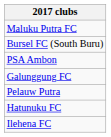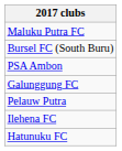row 7 | column 1: Hatunuku FC -> Ilehena FC
row 8 | column 1: Ilehena FC -> Hatunuku FC
